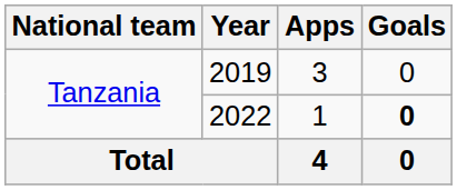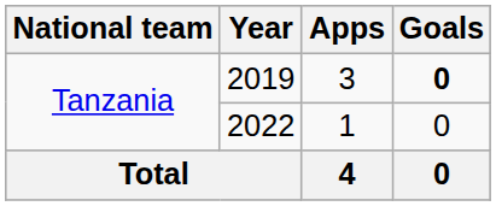2019 | Goals: normal -> bold
2022 | Goals: bold -> normal
